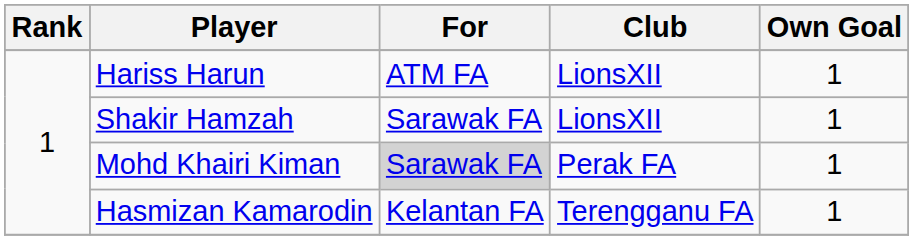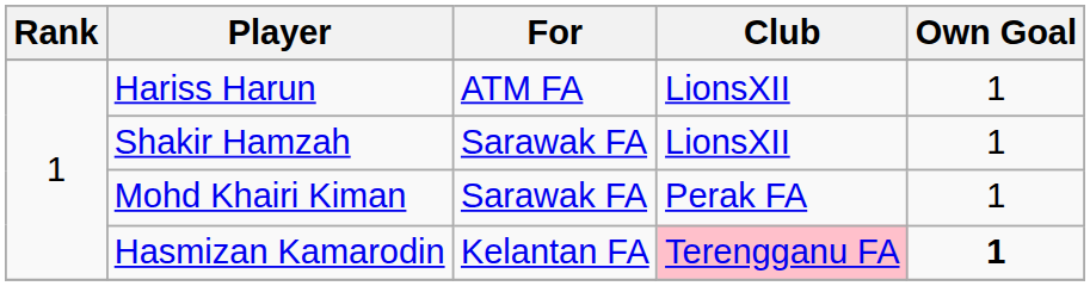Mohd Khairi Kiman | For: lightgrey background -> no background
Hasmizan Kamarodin | Club: no background -> pink background
Hasmizan Kamarodin | Own Goal: normal -> bold
